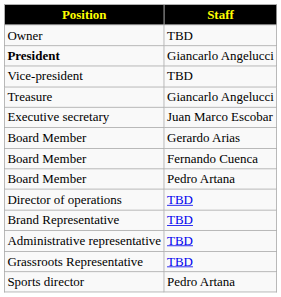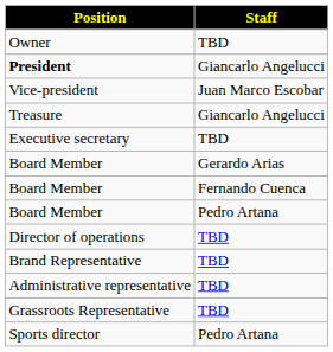row 4 | Staff: TBD -> Juan Marco Escobar
row 6 | Staff: Juan Marco Escobar -> TBD
